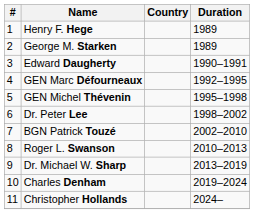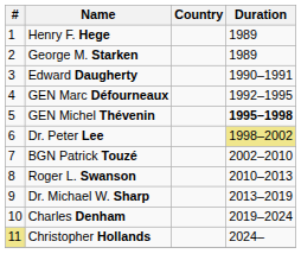GEN Michel Thévenin | Duration: normal -> bold
Dr. Peter Lee | Duration: no background -> khaki background
Christopher Hollands | #: no background -> khaki background
